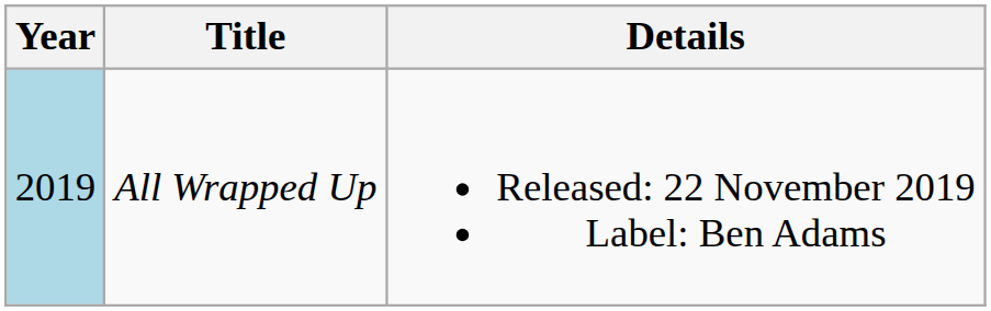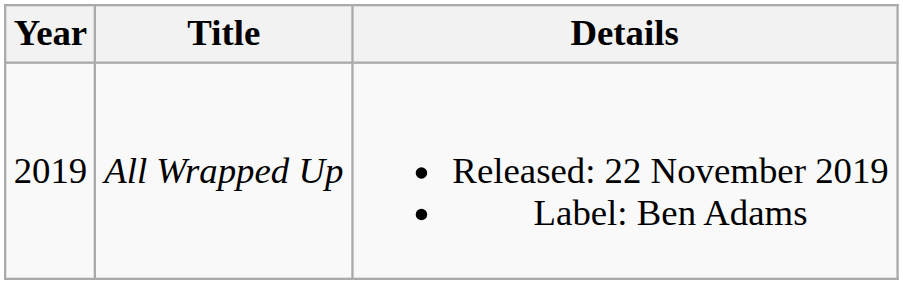row 2 | Year: lightblue background -> no background
